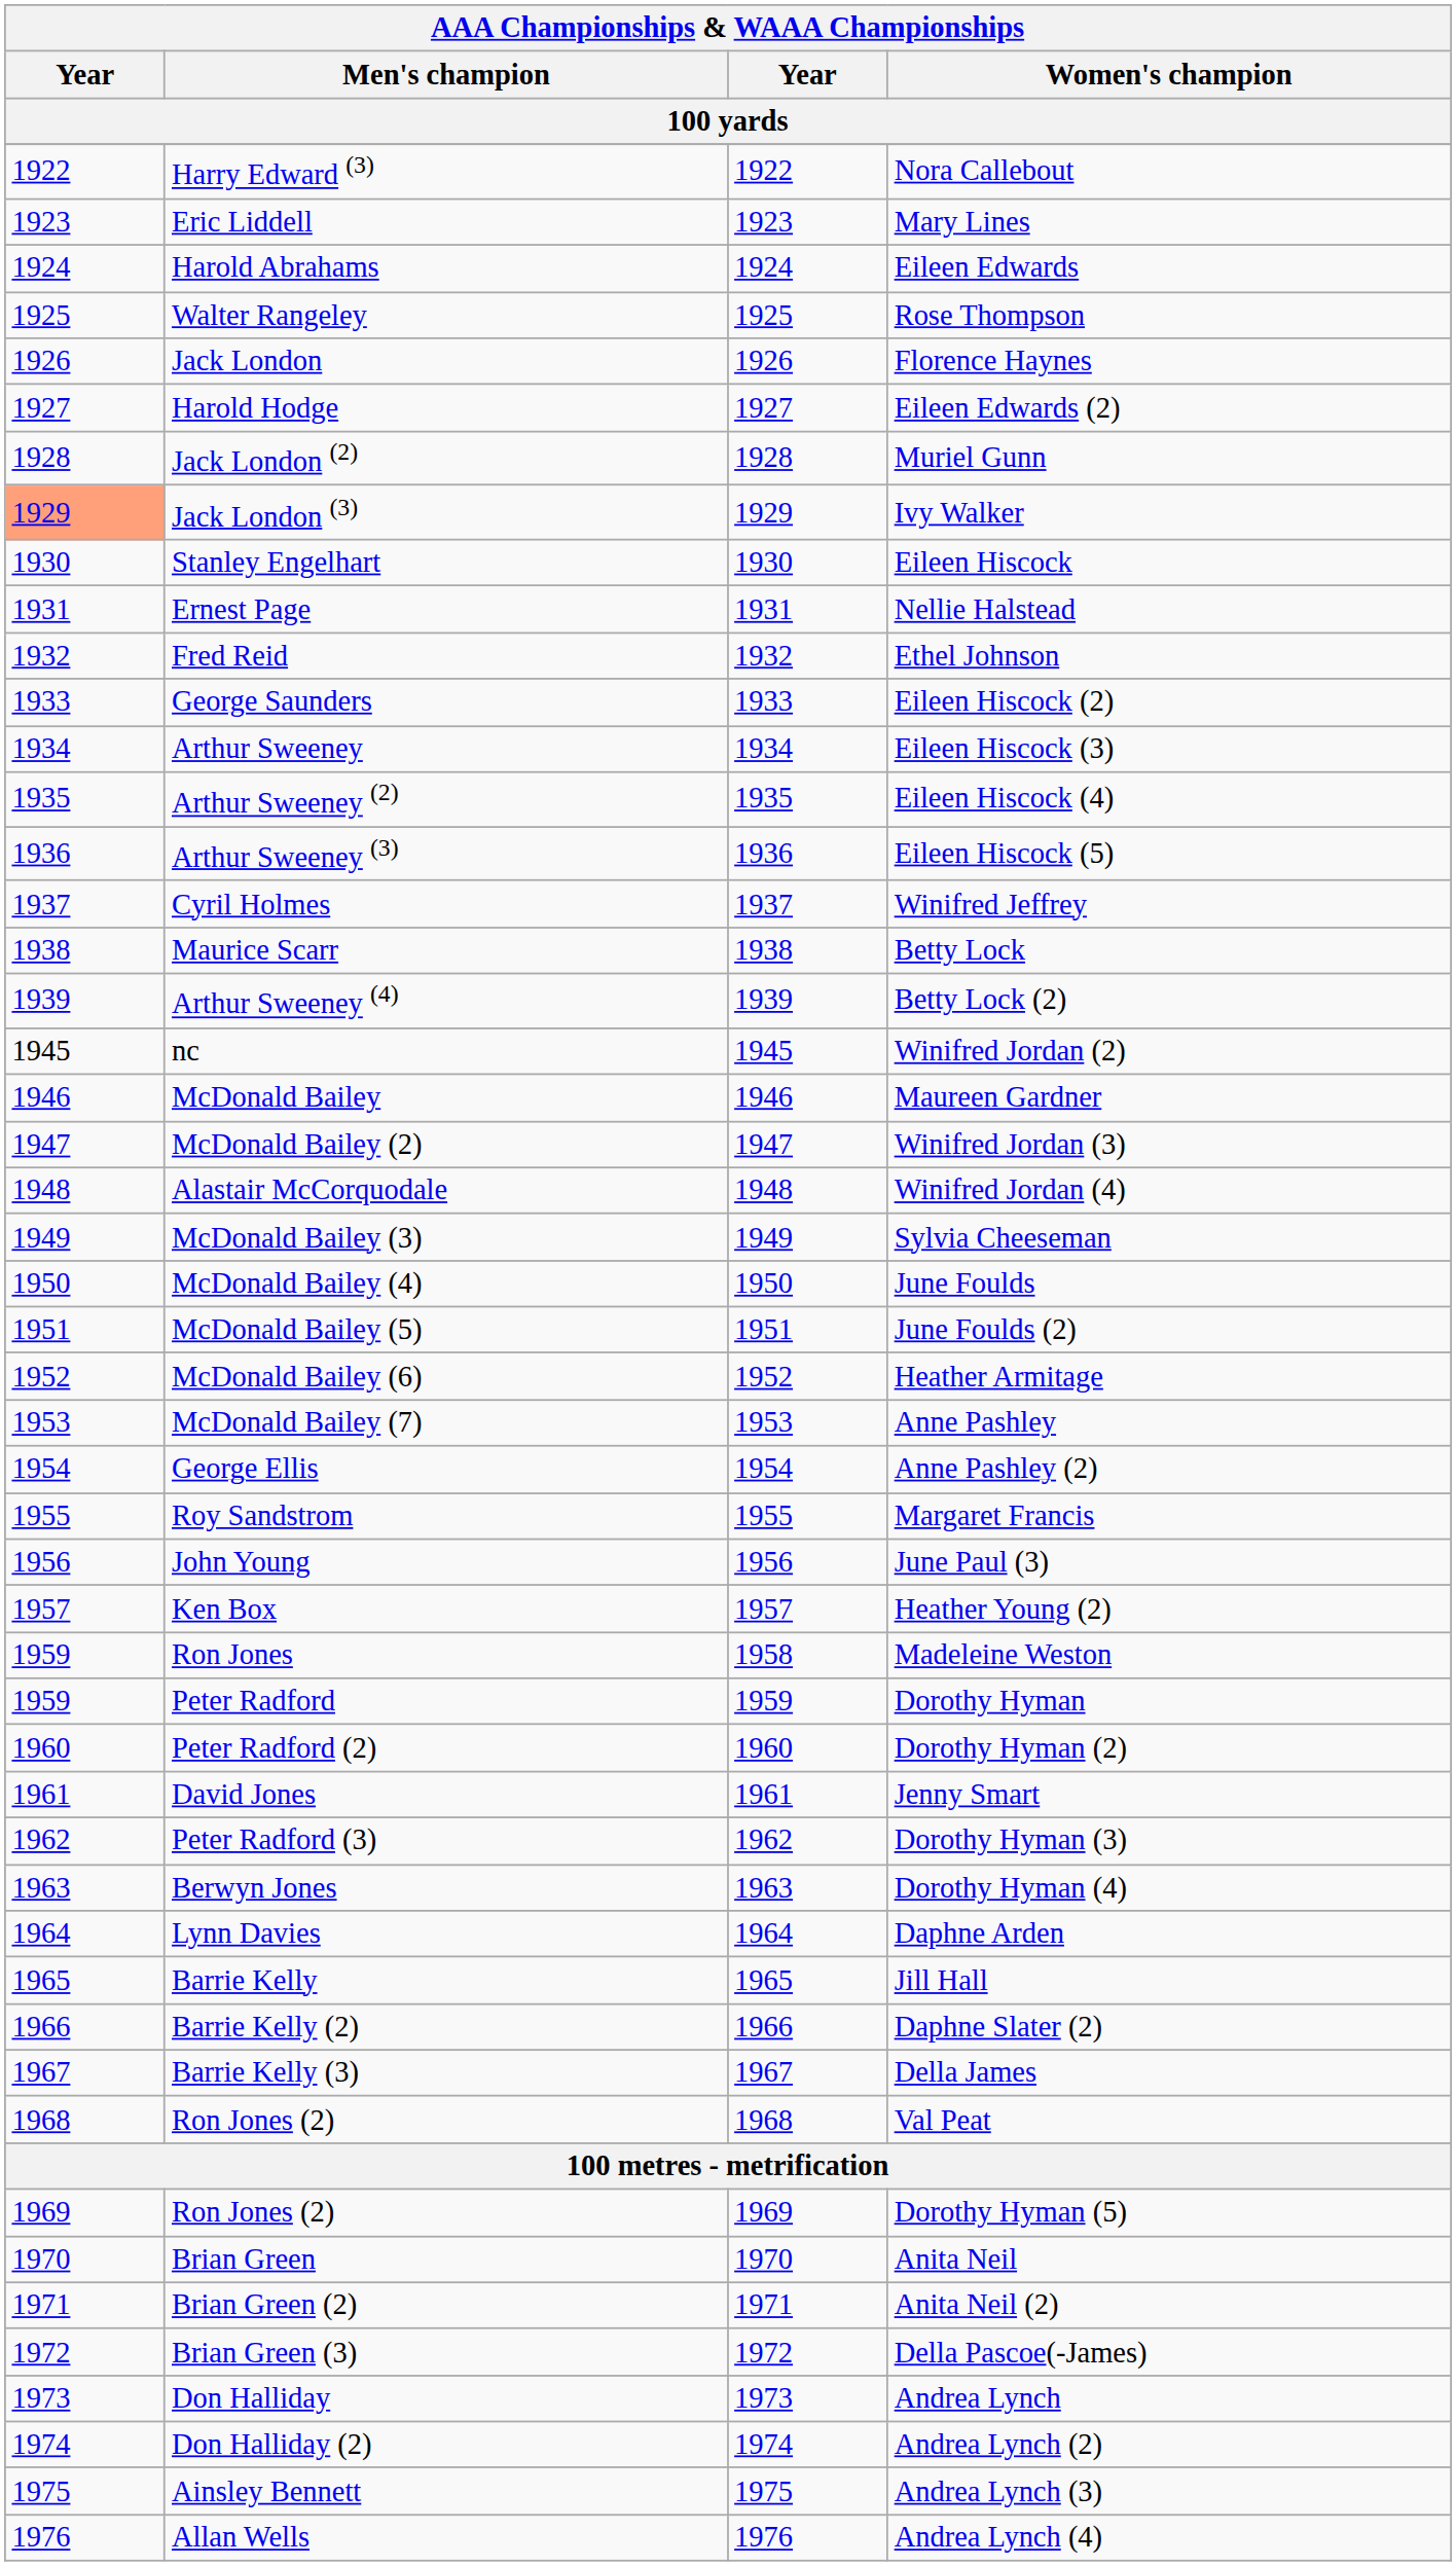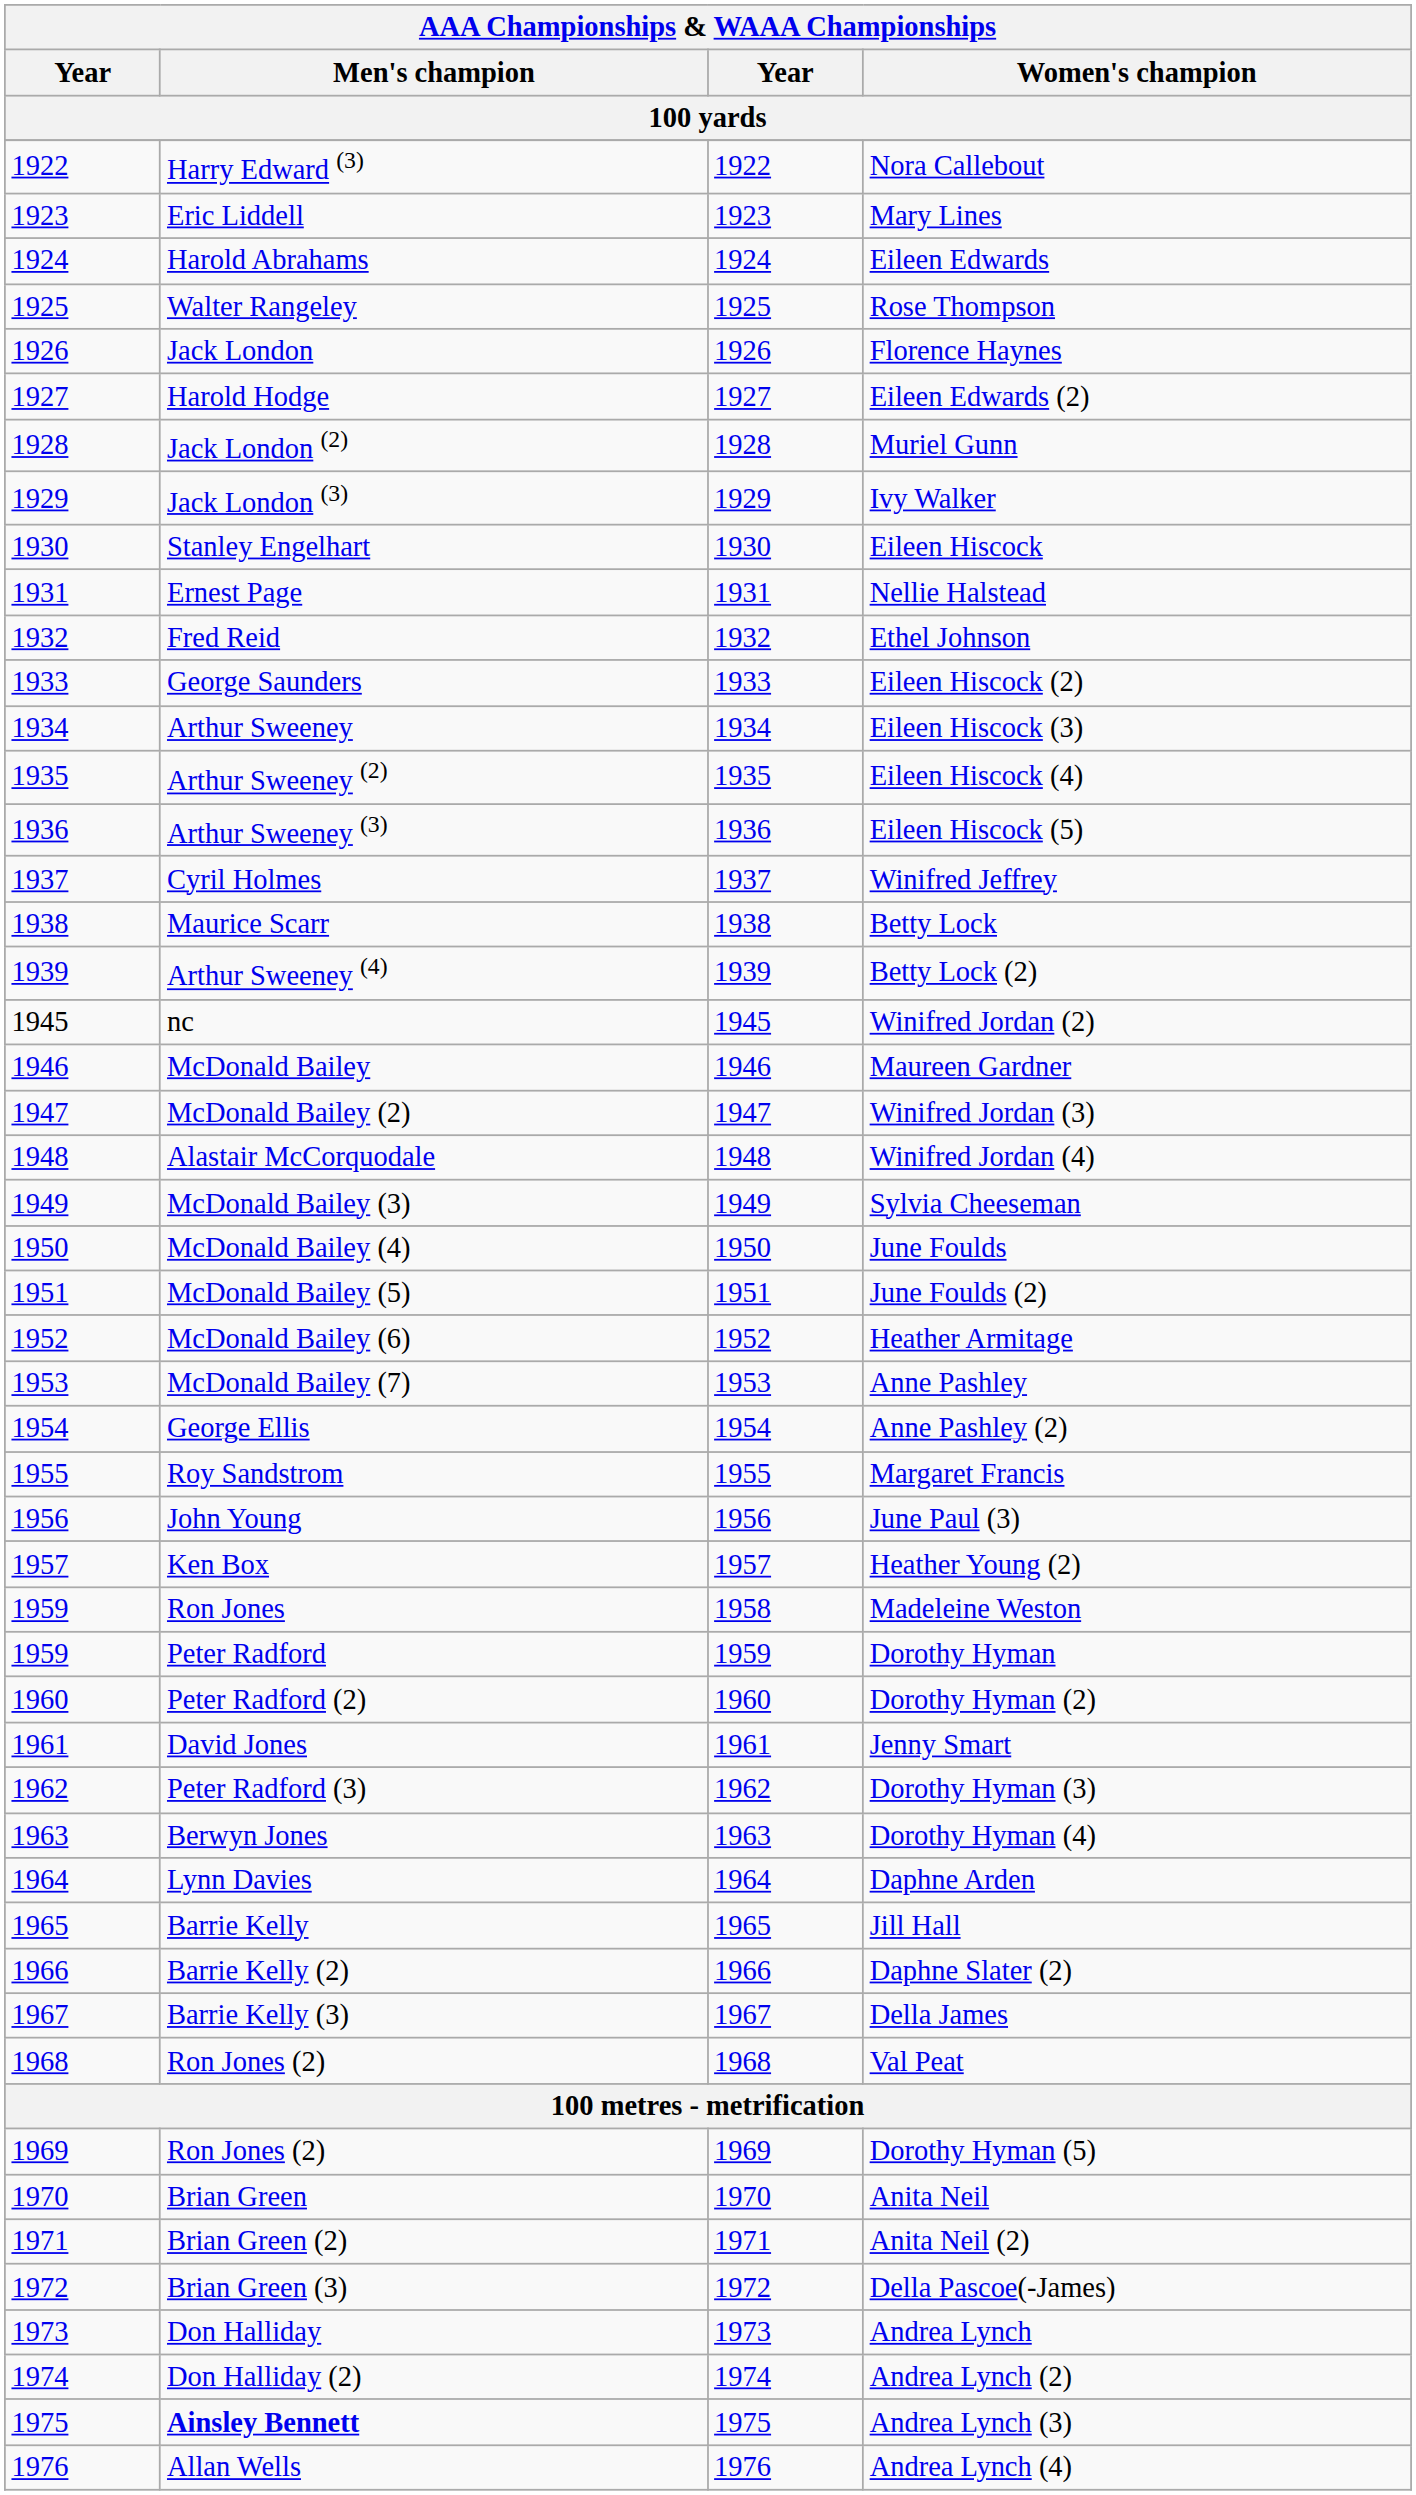Ivy Walker | column 1: lightsalmon background -> no background
Andrea Lynch (3) | Men's champion: normal -> bold
